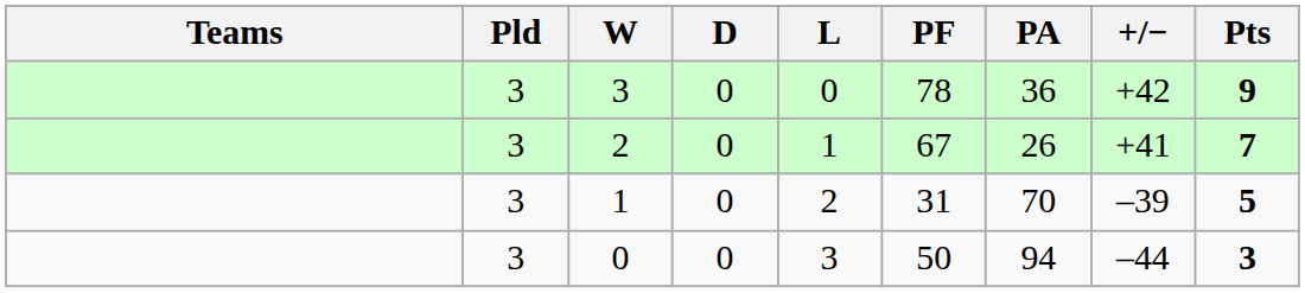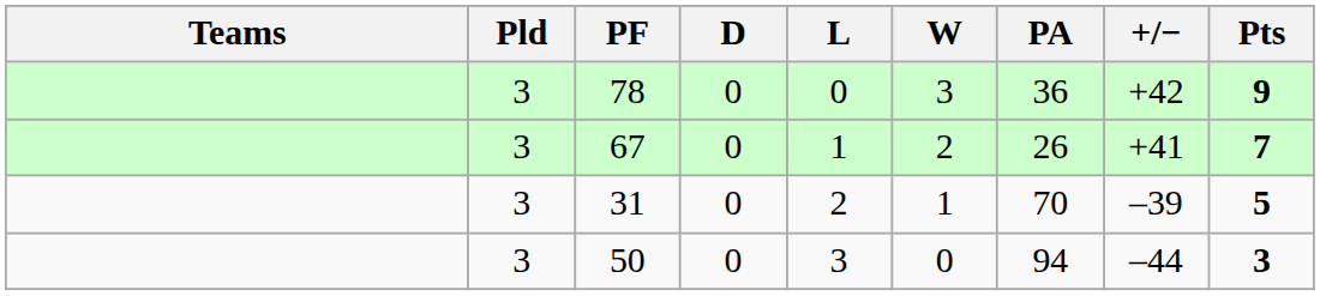columns swapped: W <-> PF
